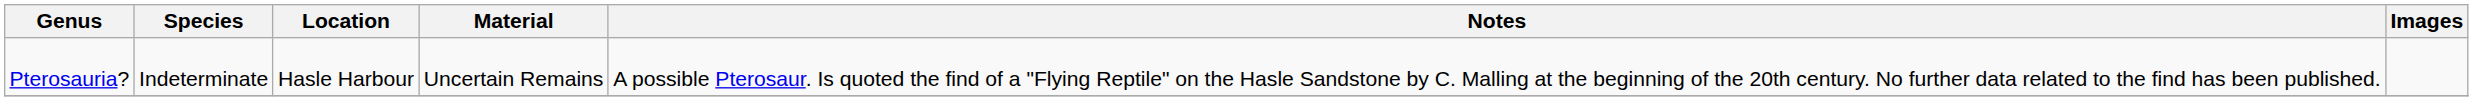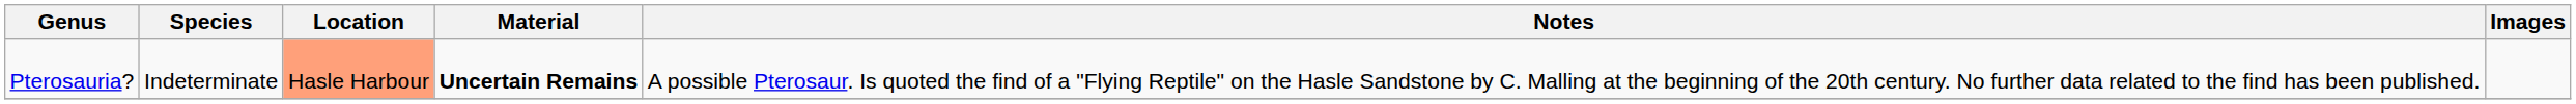Pterosauria? | Location: no background -> lightsalmon background
Pterosauria? | Material: normal -> bold
